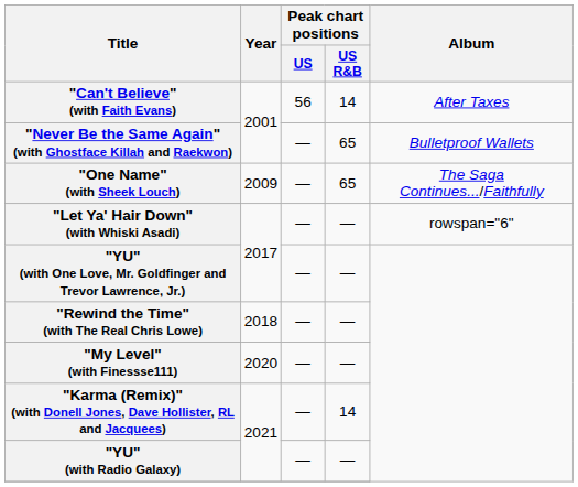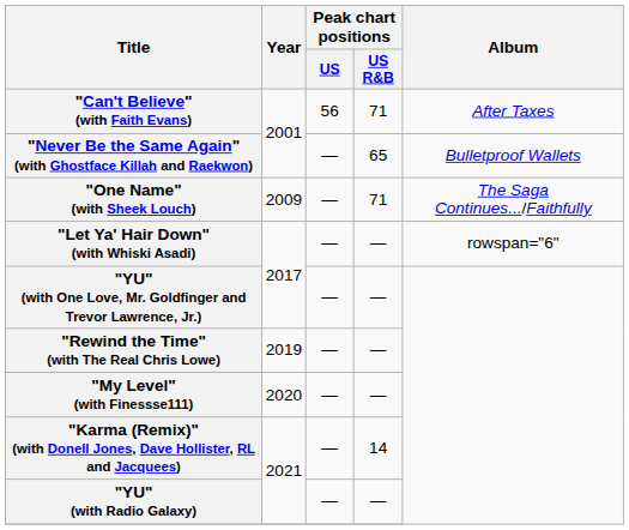"Can't Believe" (with Faith Evans) | Peak chart positions / US R&B: 14 -> 71
"One Name" (with Sheek Louch) | Peak chart positions / US R&B: 65 -> 71
"Rewind the Time" (with The Real Chris Lowe) | Year: 2018 -> 2019
